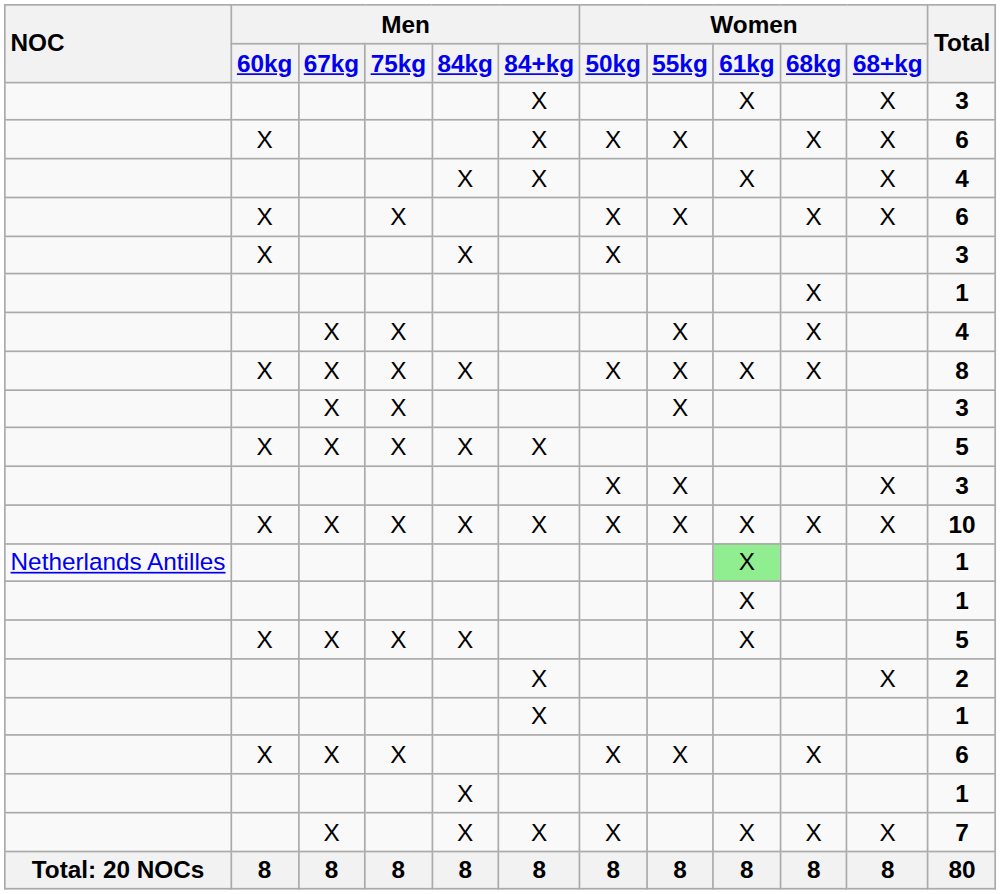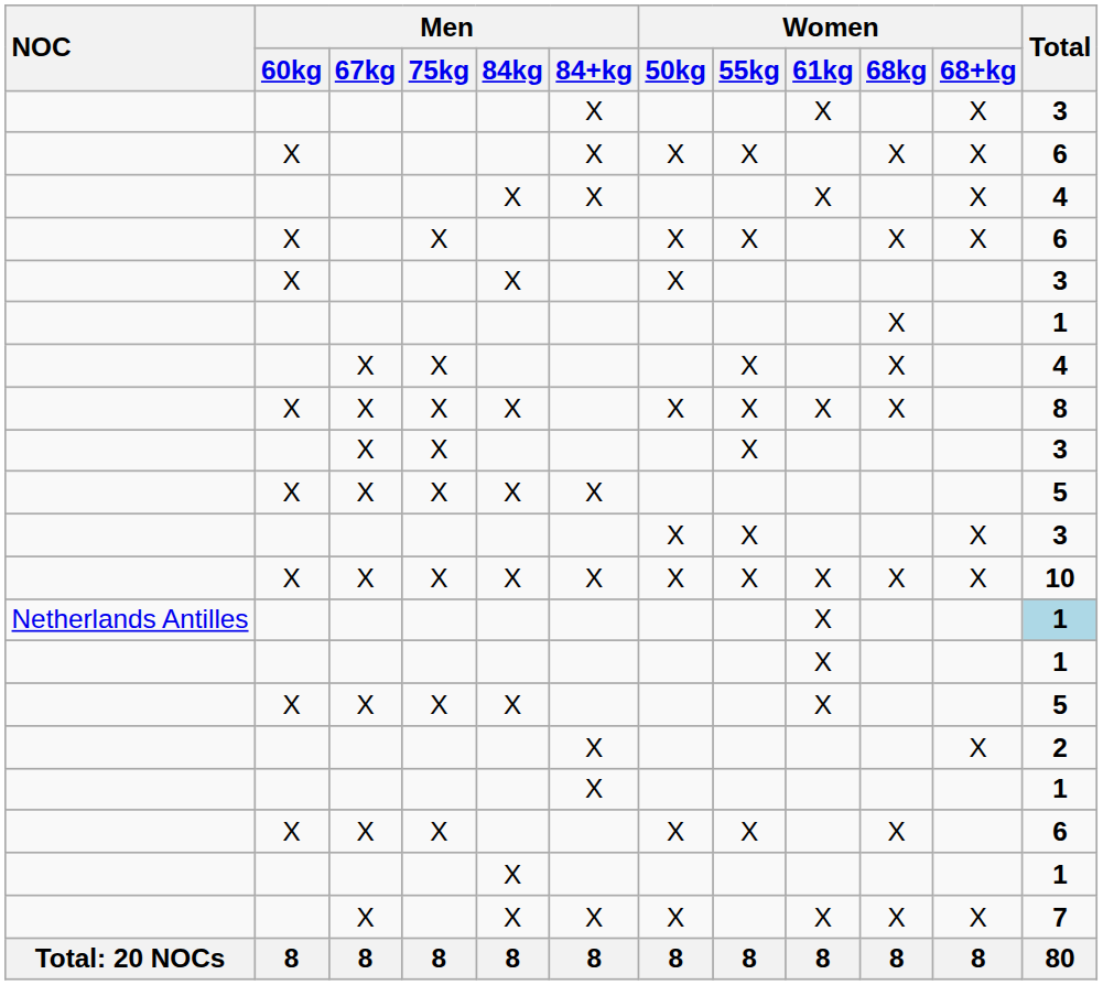Netherlands Antilles | Women / 61kg: lightgreen background -> no background
Netherlands Antilles | Total: no background -> lightblue background
